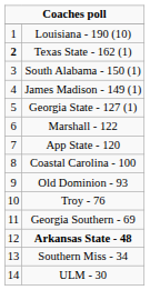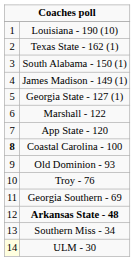Texas State - 162 (1) | column 1: bold -> normal
Coastal Carolina - 100 | column 1: normal -> bold
ULM - 30 | column 1: no background -> lightyellow background
